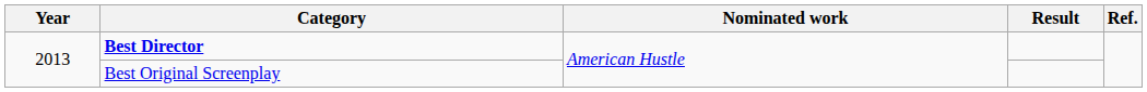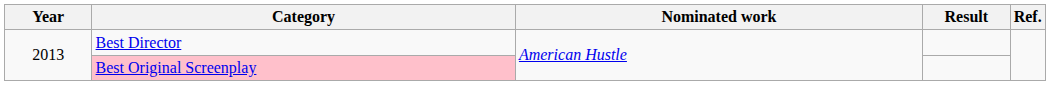Best Director | Category: bold -> normal
Best Original Screenplay | Category: no background -> pink background
